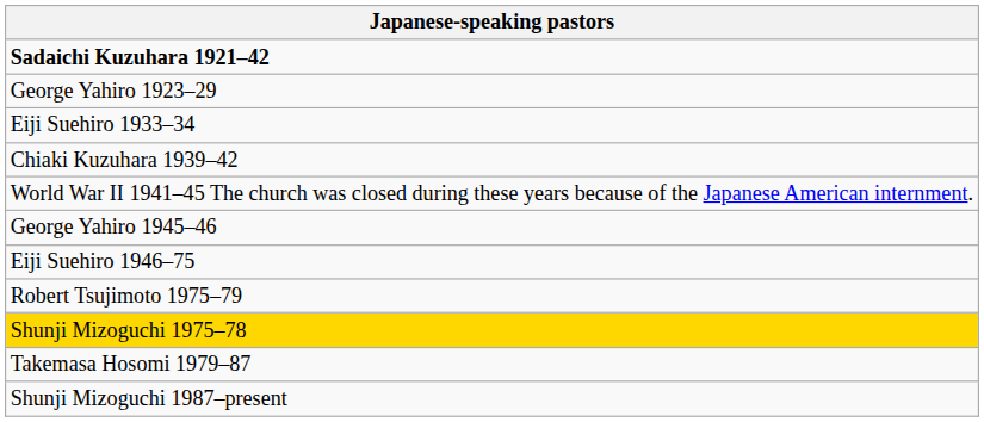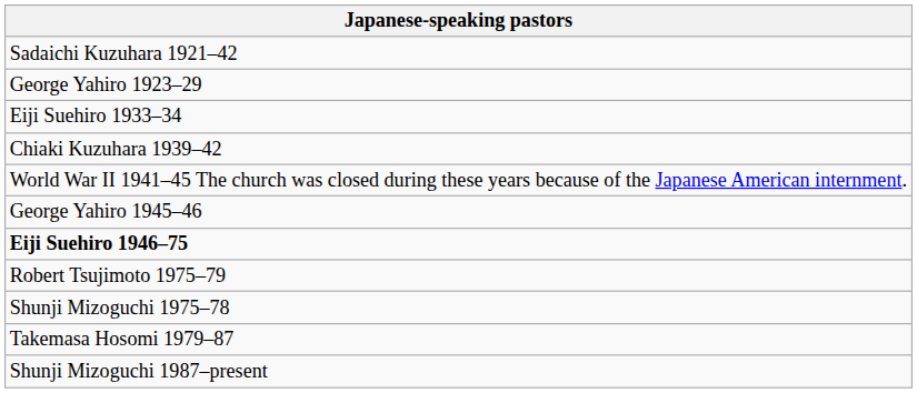row 2 | column 1: bold -> normal
row 8 | column 1: normal -> bold
row 10 | column 1: gold background -> no background
